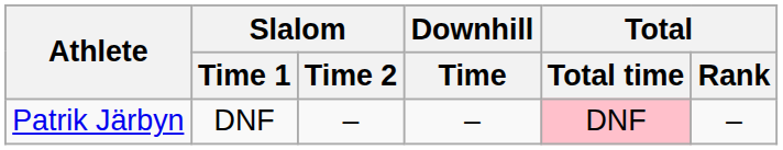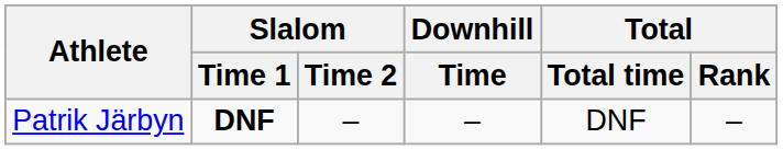Patrik Järbyn | Slalom / Time 1: normal -> bold
Patrik Järbyn | Total / Total time: pink background -> no background
